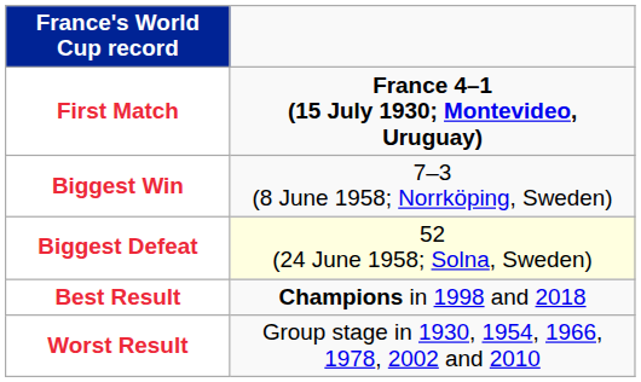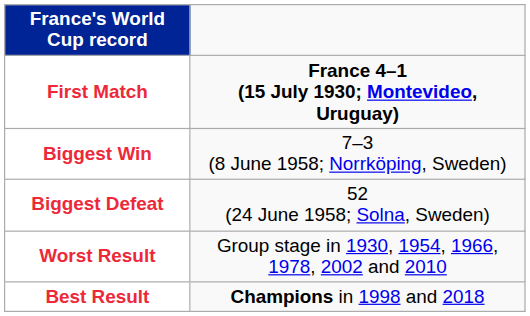Biggest Defeat | column 2: lightyellow background -> no background
rows swapped: Best Result <-> Worst Result
